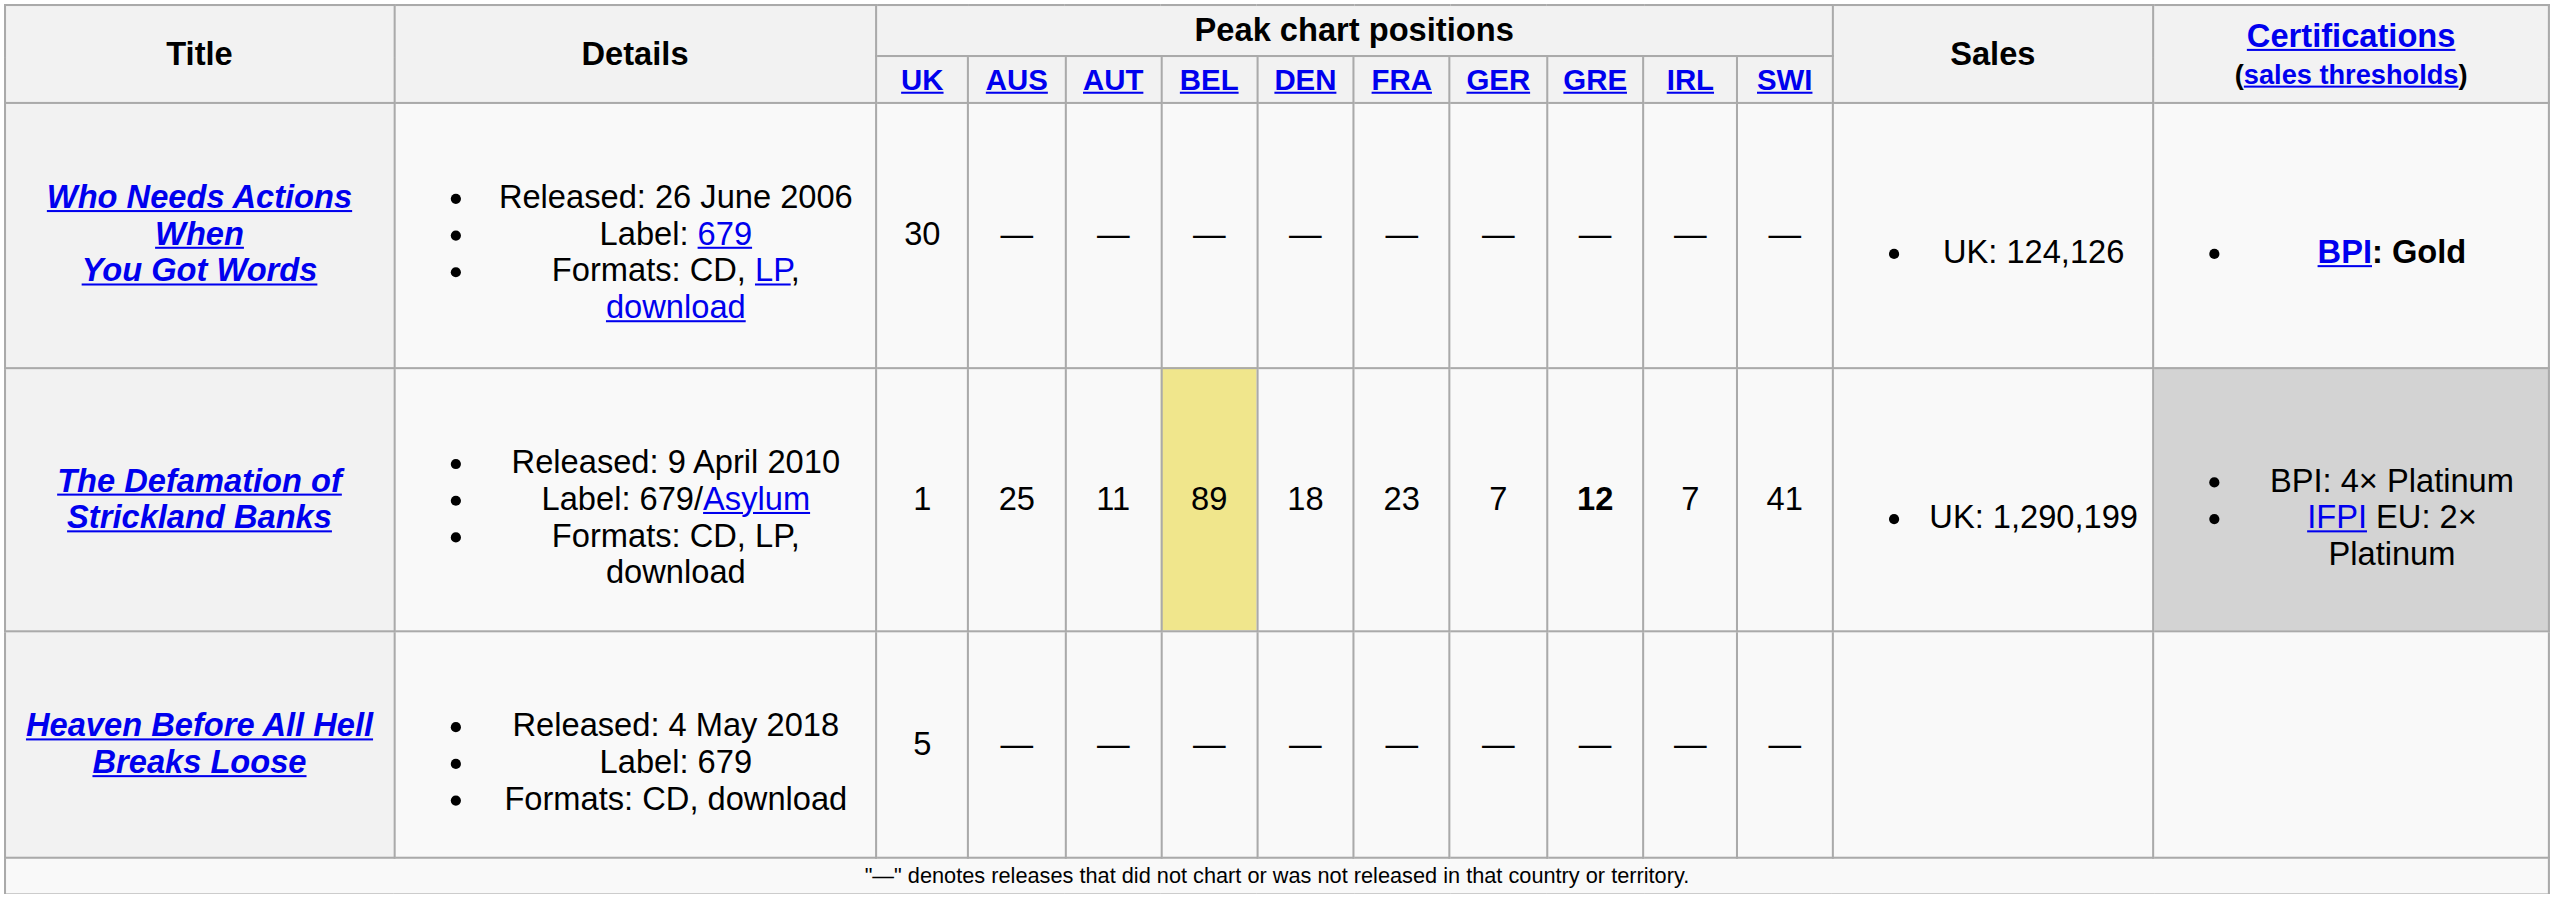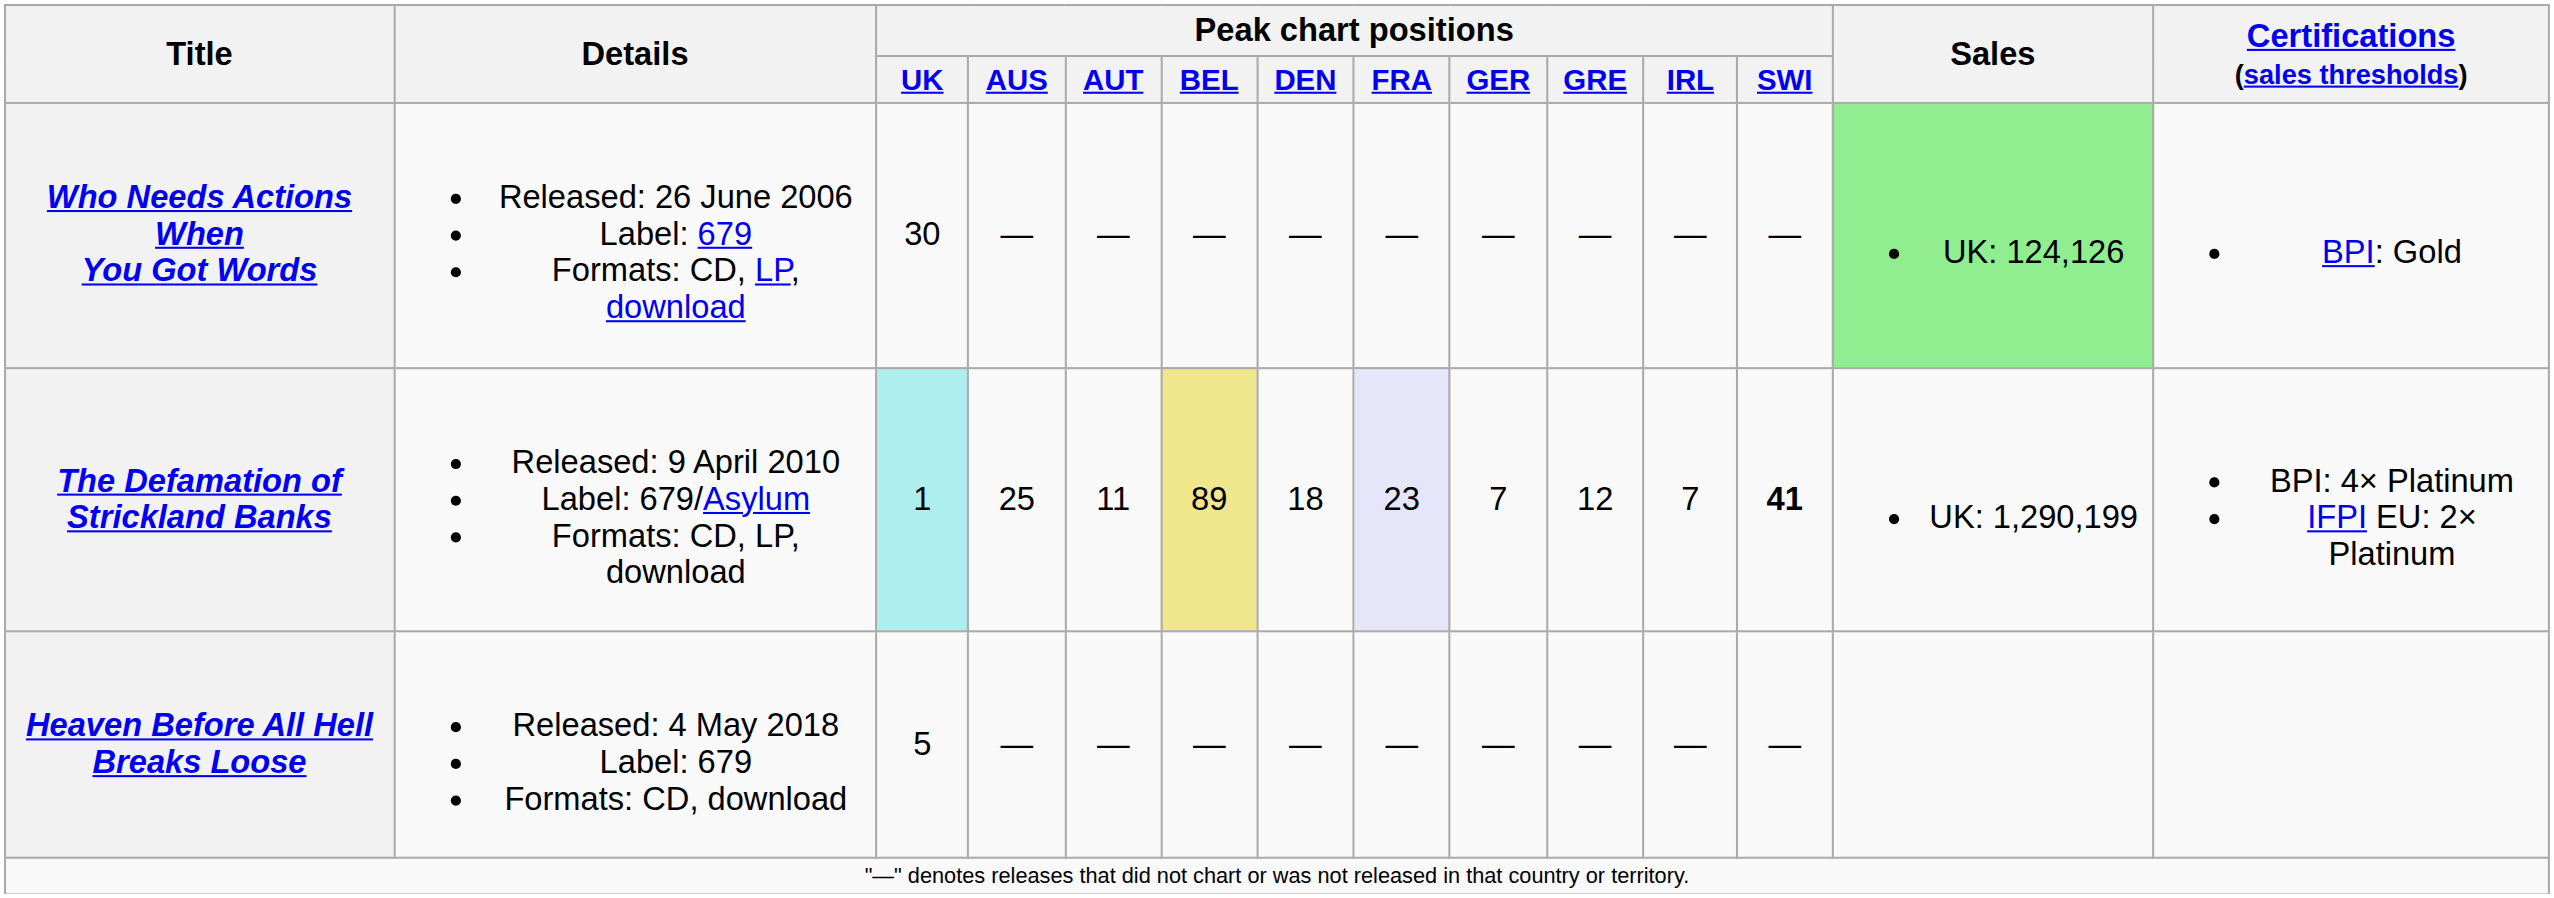Who Needs Actions When You Got Words | Sales: no background -> lightgreen background
Who Needs Actions When You Got Words | Certifications (sales thresholds): bold -> normal
The Defamation of Strickland Banks | Peak chart positions / UK: no background -> paleturquoise background
The Defamation of Strickland Banks | Peak chart positions / FRA: no background -> lavender background
The Defamation of Strickland Banks | Peak chart positions / GRE: bold -> normal
The Defamation of Strickland Banks | Peak chart positions / SWI: normal -> bold
The Defamation of Strickland Banks | Certifications (sales thresholds): lightgrey background -> no background
